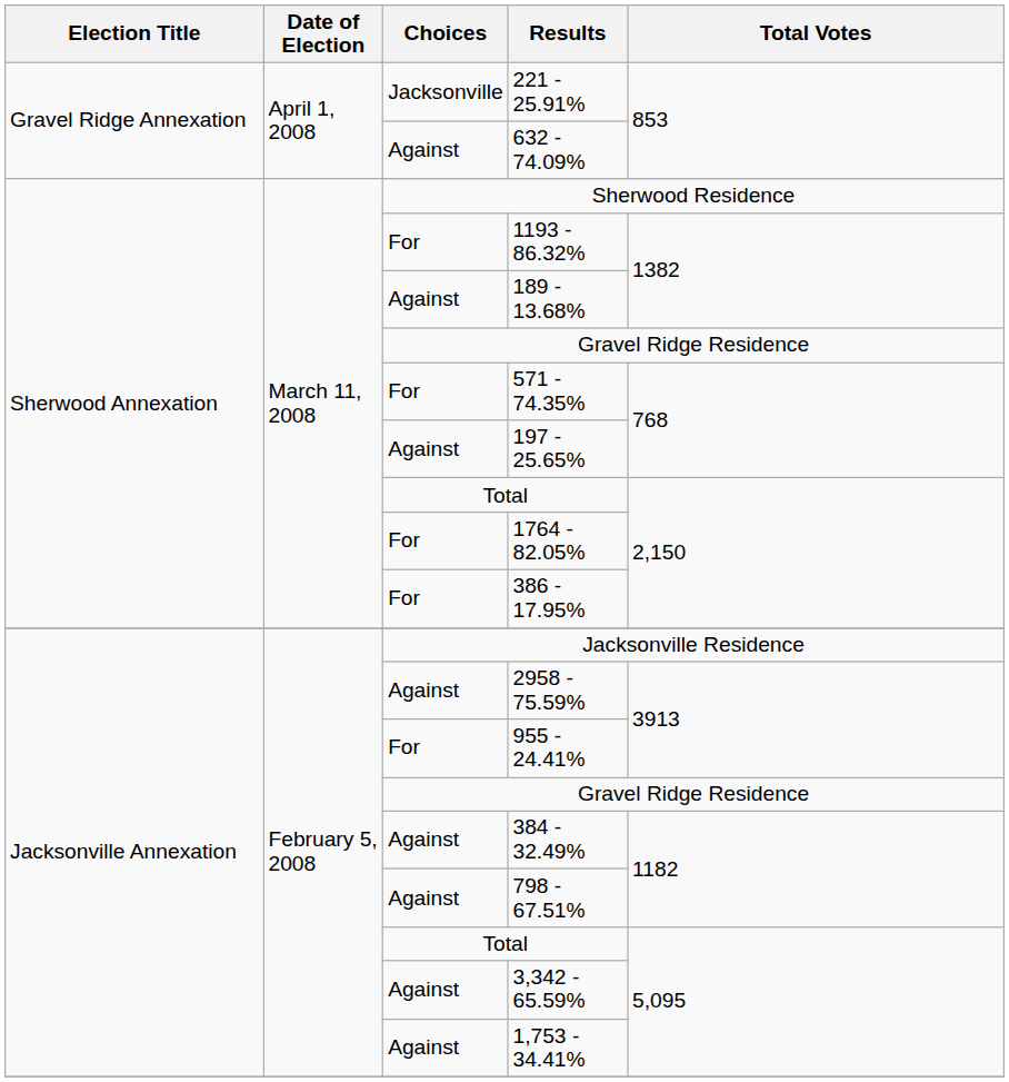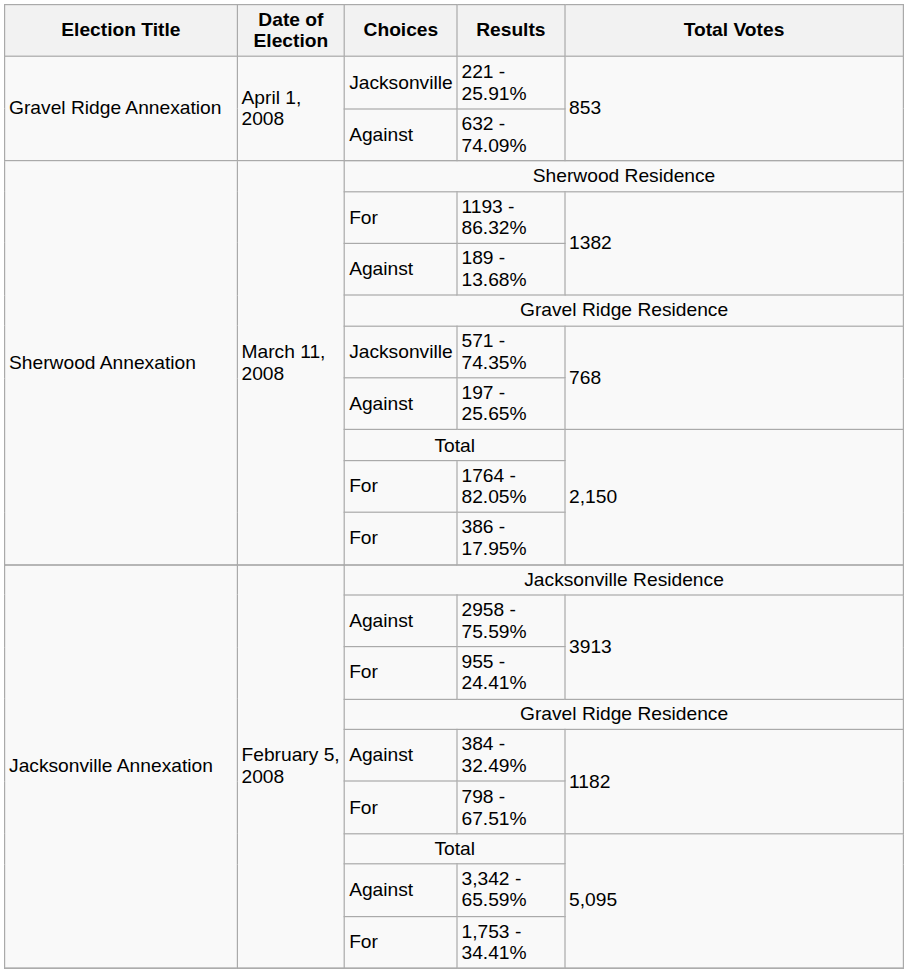571 - 74.35% | Choices: For -> Jacksonville
798 - 67.51% | Choices: Against -> For
1,753 - 34.41% | Choices: Against -> For
